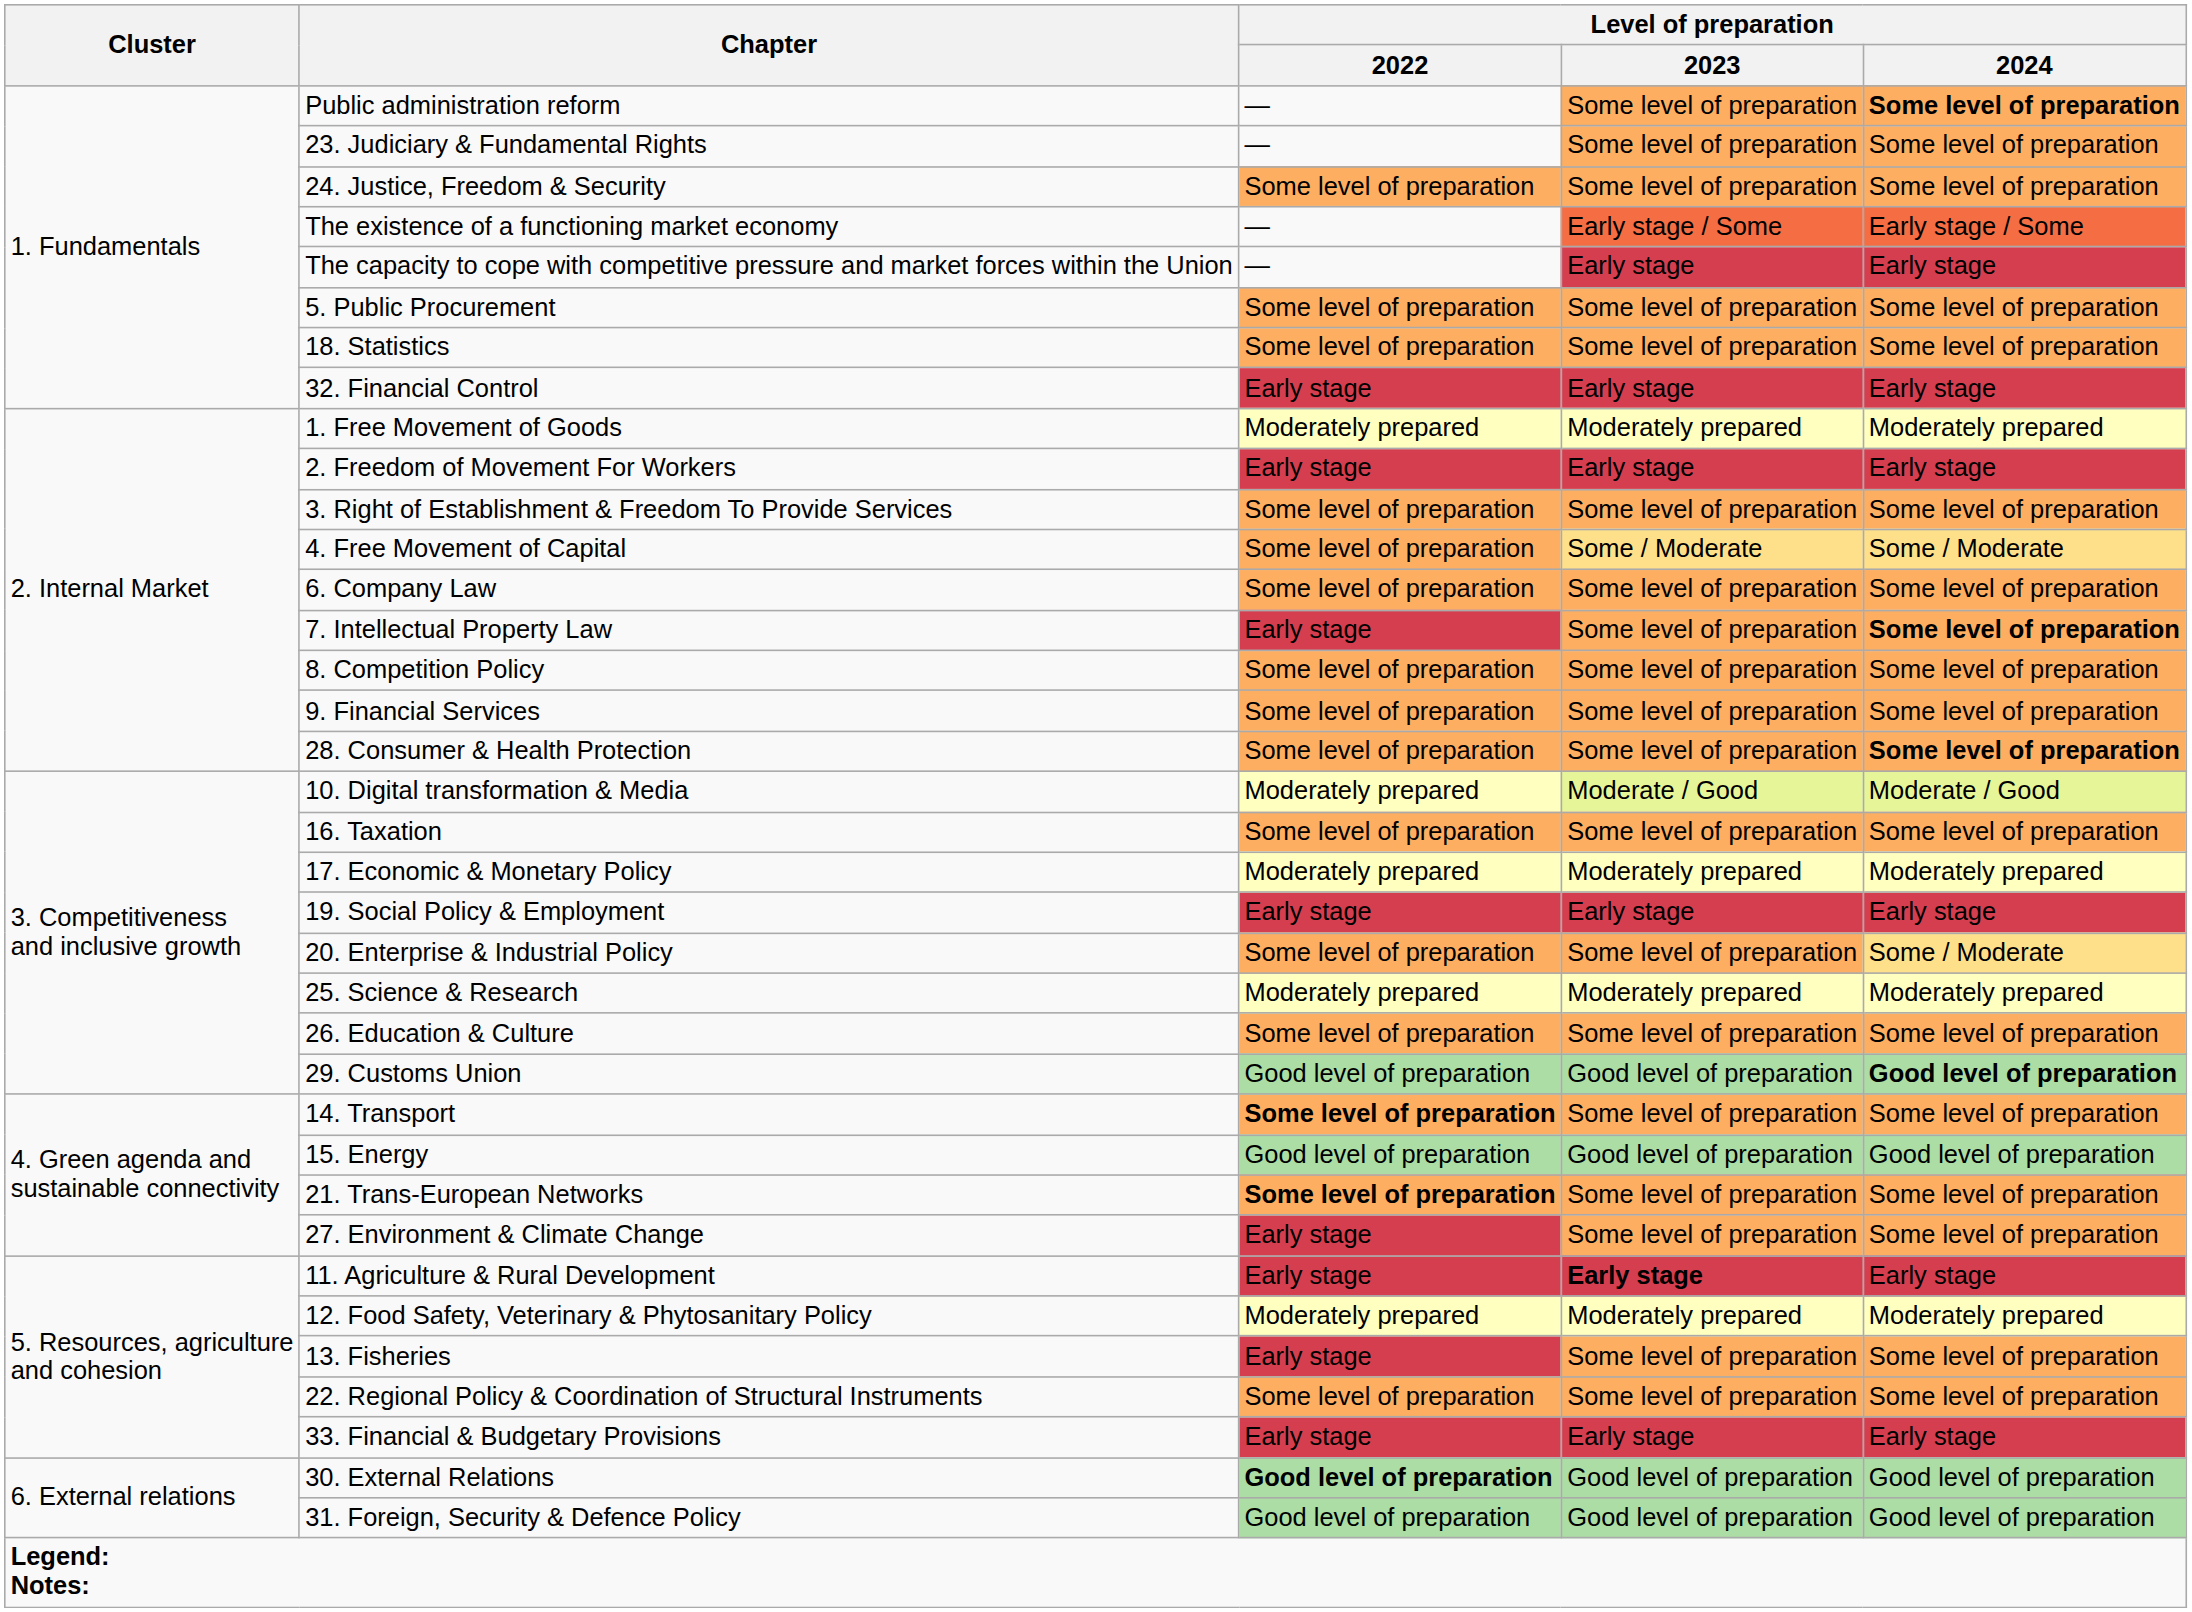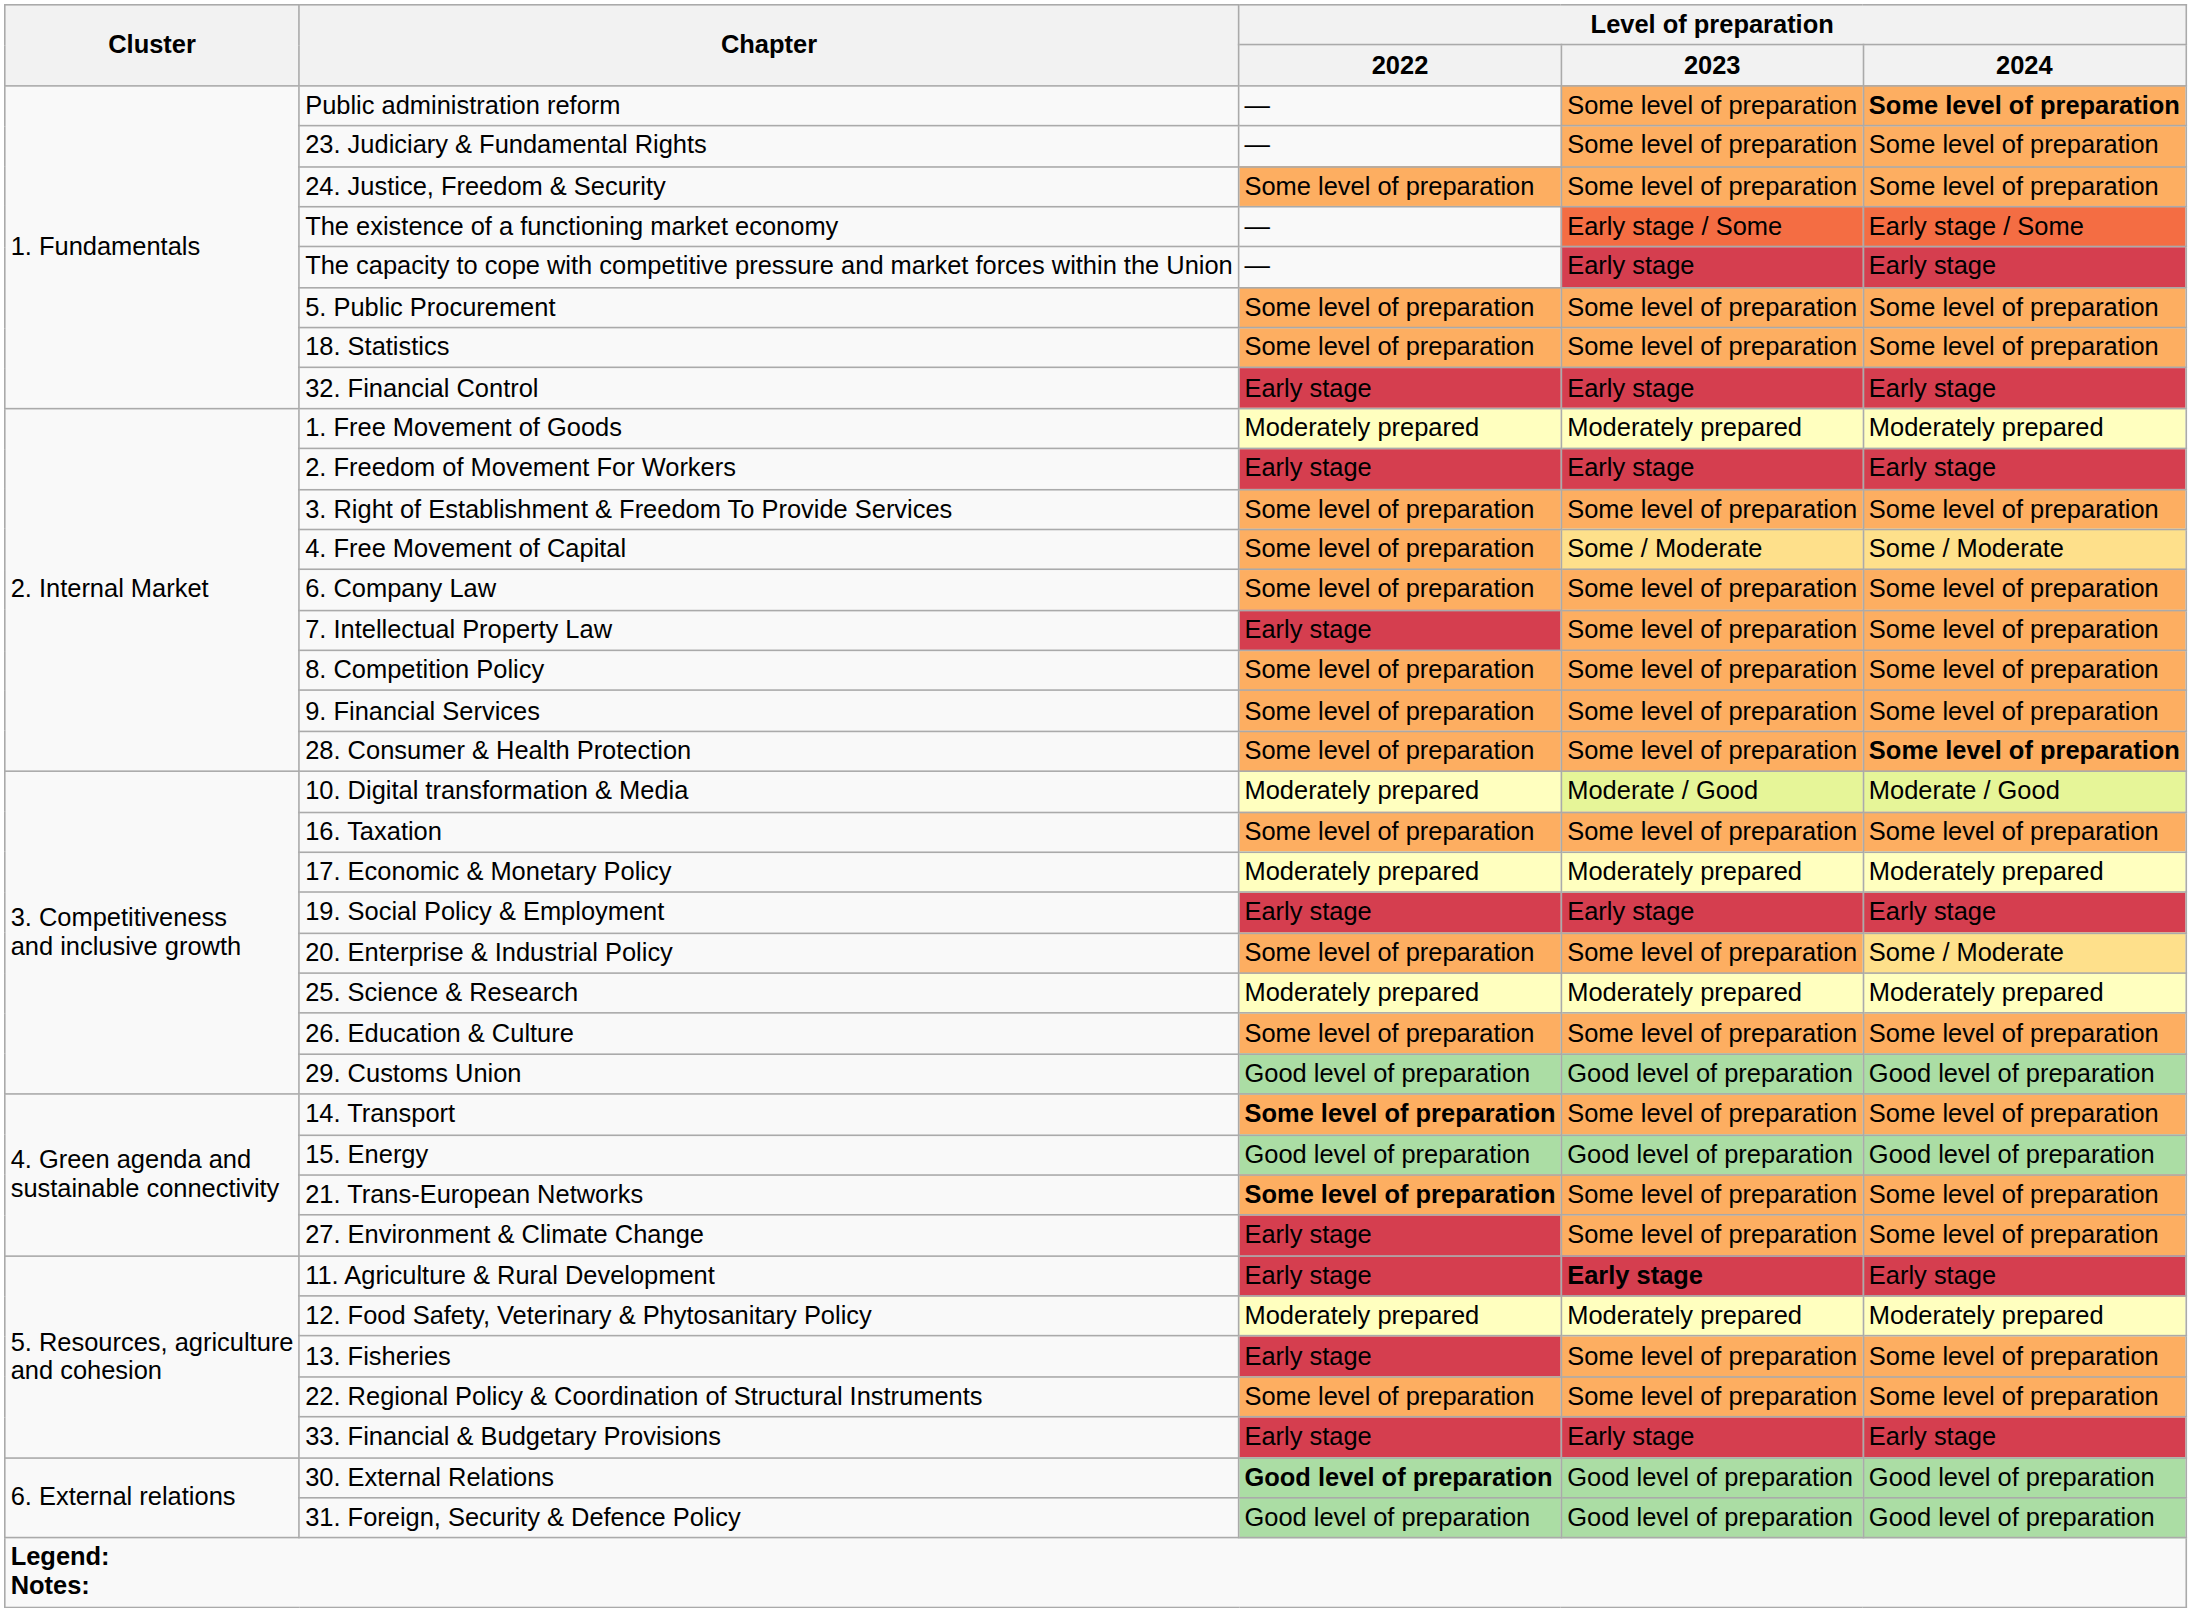7. Intellectual Property Law | Level of preparation / 2024: bold -> normal
29. Customs Union | Level of preparation / 2024: bold -> normal
